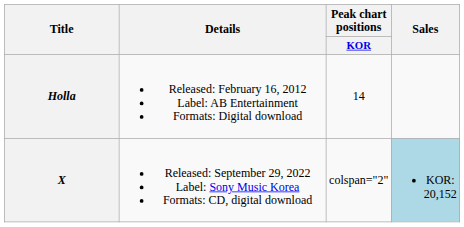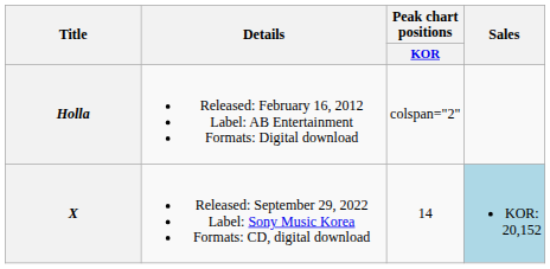Holla | Peak chart positions / KOR: 14 -> colspan="2"
X | Peak chart positions / KOR: colspan="2" -> 14
